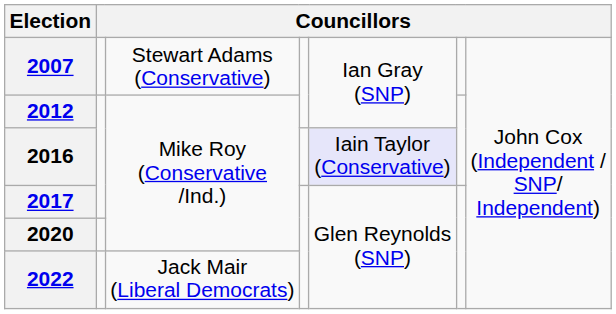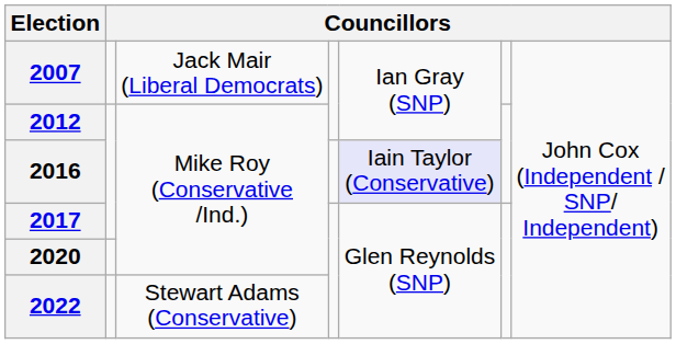2007 | column 3: Stewart Adams (Conservative) -> Jack Mair (Liberal Democrats)
2022 | column 3: Jack Mair (Liberal Democrats) -> Stewart Adams (Conservative)
